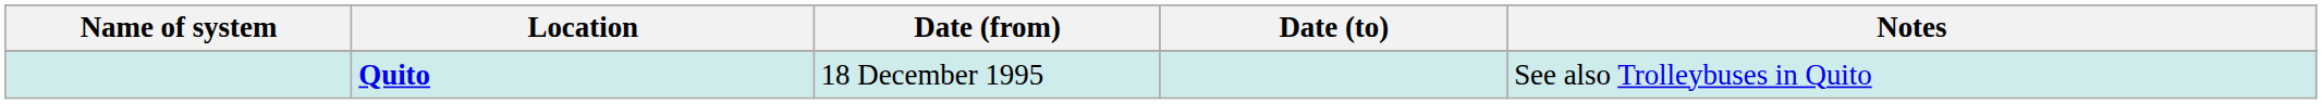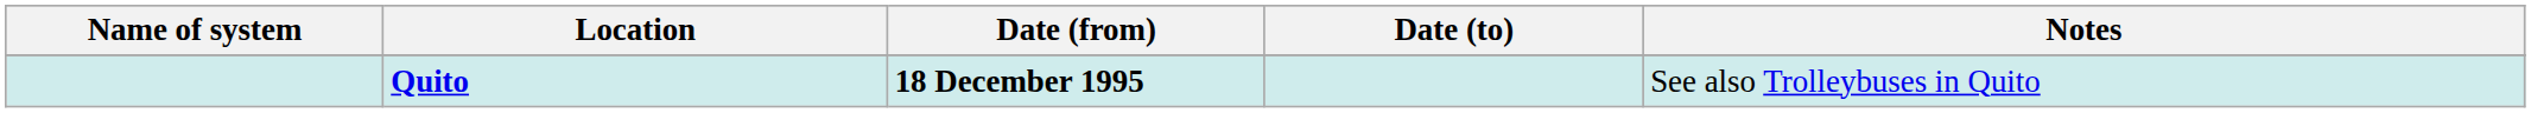Quito | Date (from): normal -> bold
